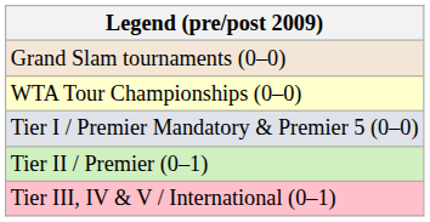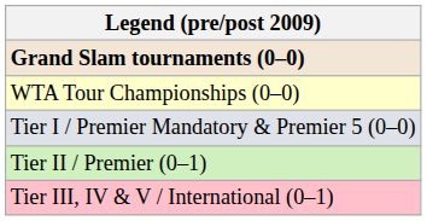row 2 | column 1: normal -> bold
